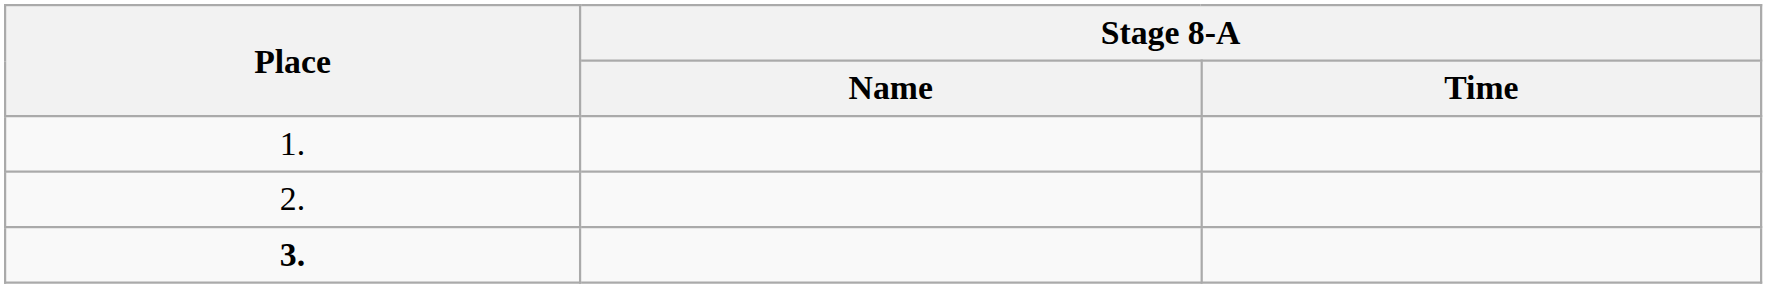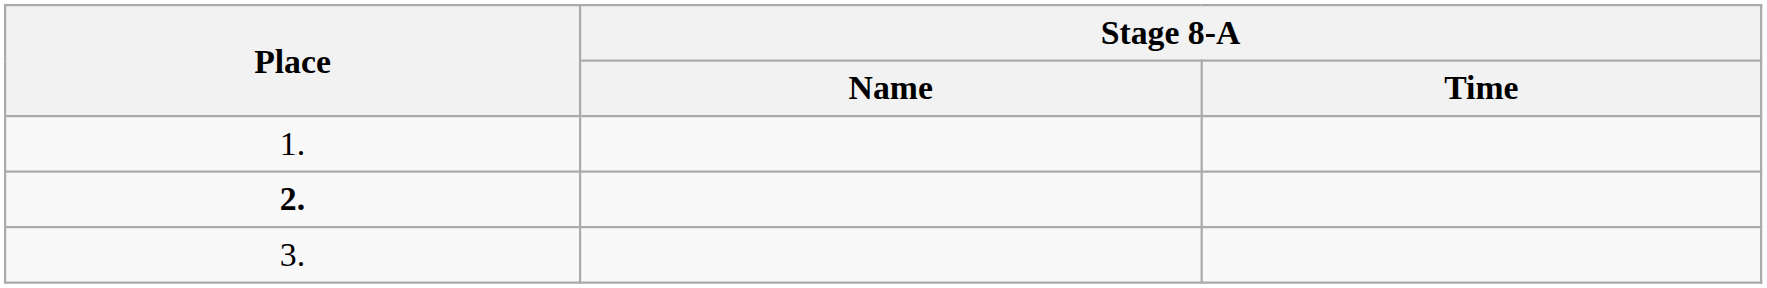2. | Place: normal -> bold
3. | Place: bold -> normal
